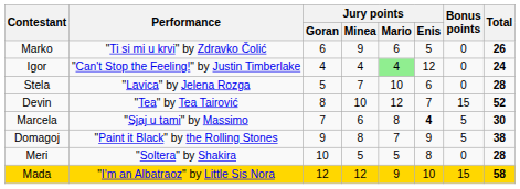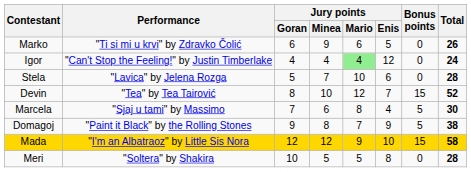Marcela | Jury points / Enis: bold -> normal
rows swapped: Meri <-> Mada
